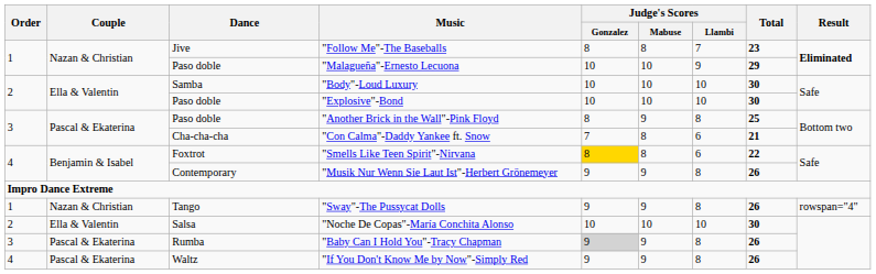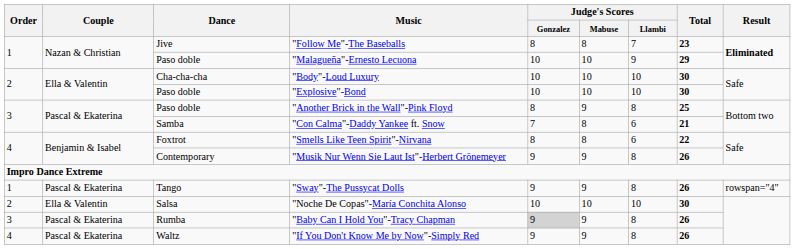"Body"-Loud Luxury | Dance: Samba -> Cha-cha-cha
"Con Calma"-Daddy Yankee ft. Snow | Dance: Cha-cha-cha -> Samba
"Smells Like Teen Spirit"-Nirvana | Judge's Scores / Gonzalez: gold background -> no background
"Sway"-The Pussycat Dolls | Couple: Nazan & Christian -> Pascal & Ekaterina
